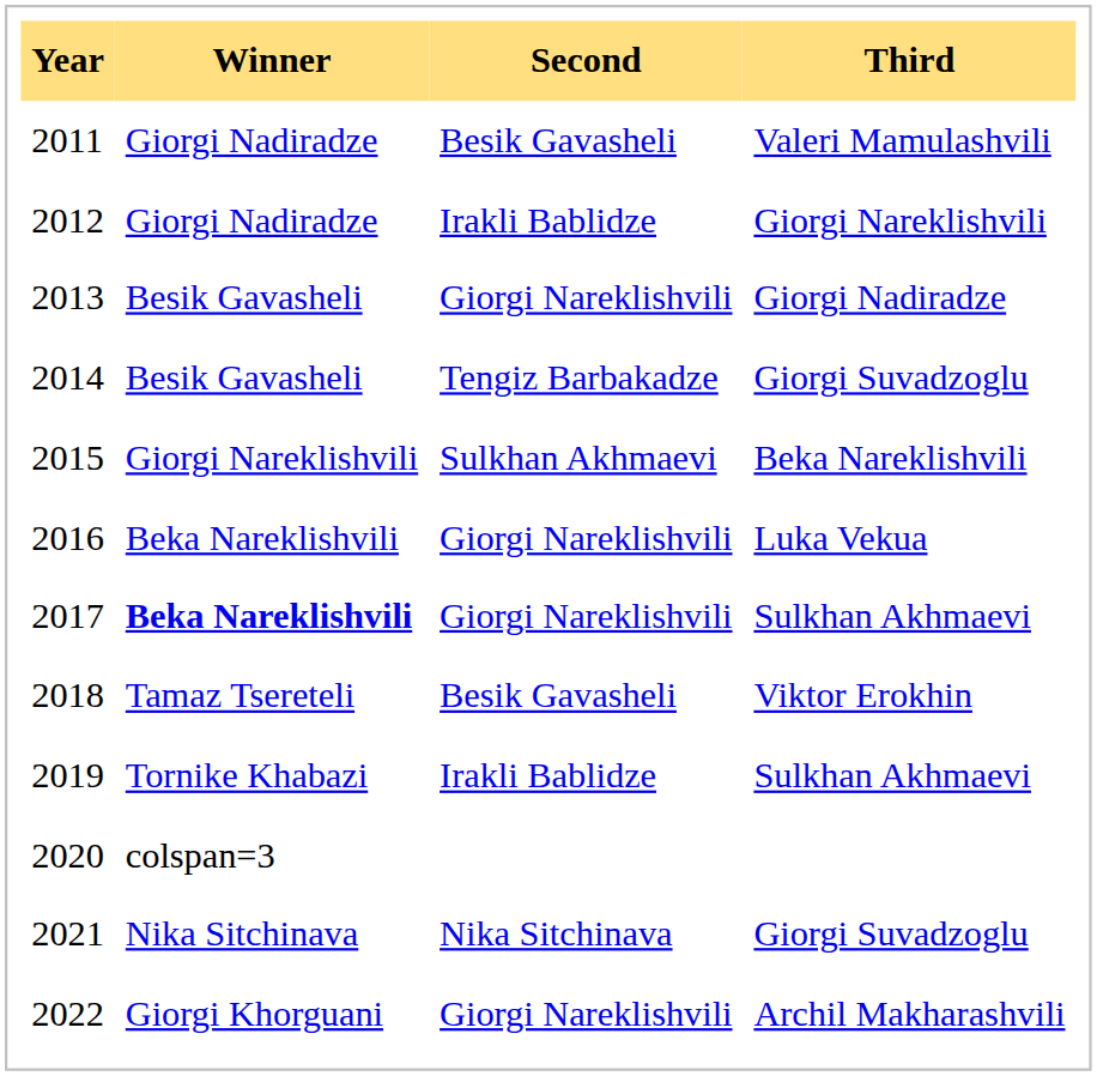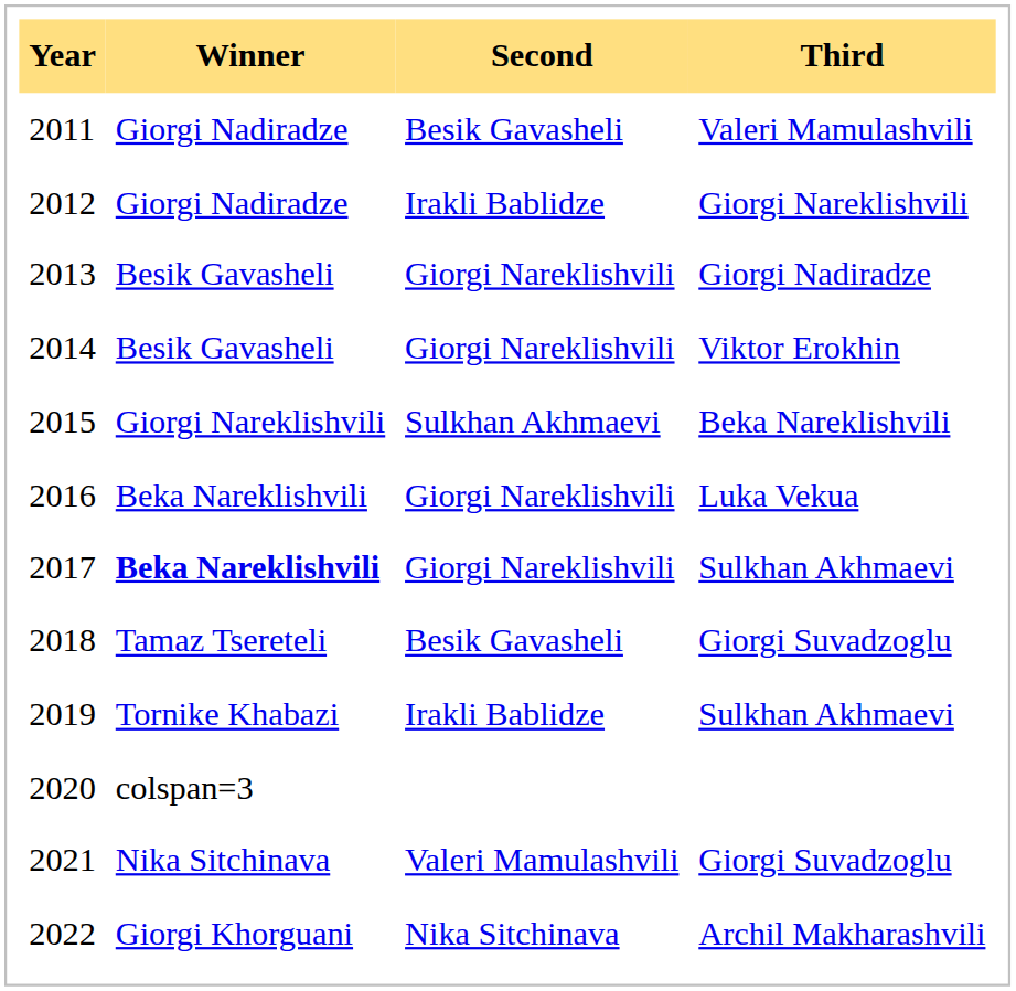2014 | Second: Tengiz Barbakadze -> Giorgi Nareklishvili
2014 | Third: Giorgi Suvadzoglu -> Viktor Erokhin
2018 | Third: Viktor Erokhin -> Giorgi Suvadzoglu
2021 | Second: Nika Sitchinava -> Valeri Mamulashvili
2022 | Second: Giorgi Nareklishvili -> Nika Sitchinava
